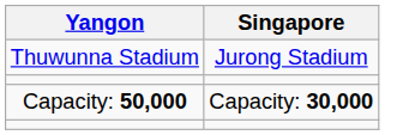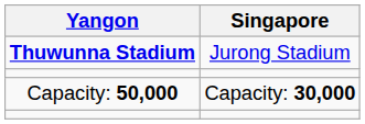row 2 | Yangon: normal -> bold
